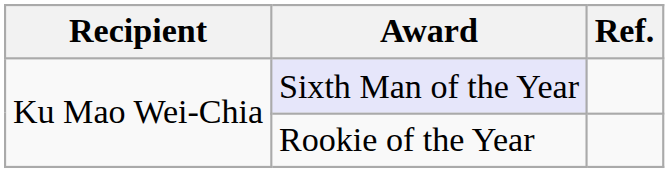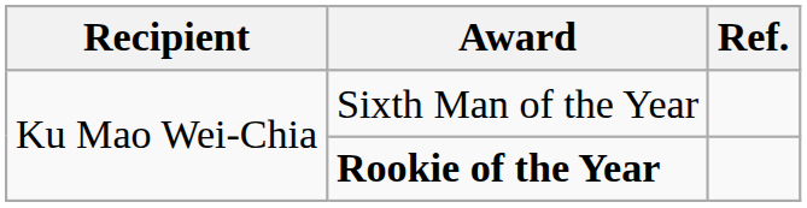Sixth Man of the Year | Award: lavender background -> no background
Rookie of the Year | Award: normal -> bold
